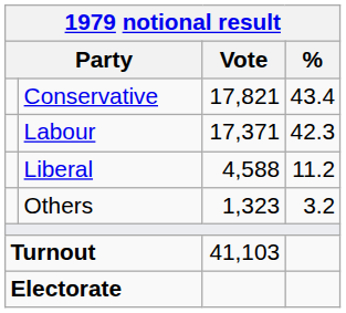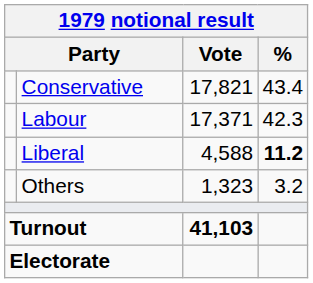Liberal | %: normal -> bold
Turnout | Vote: normal -> bold
